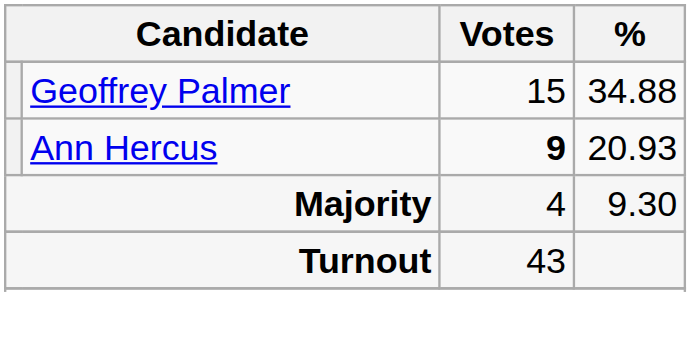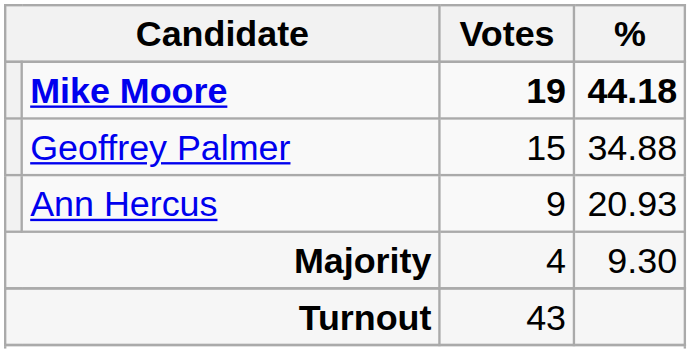+ row: Mike Moore | 19 | 44.18
Ann Hercus | Votes: bold -> normal
